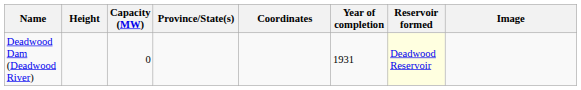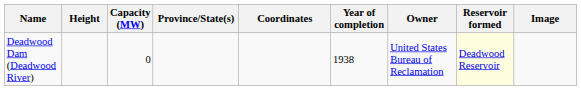+ column: Owner | United States Bureau of Reclamation
Deadwood Dam (Deadwood River) | Year of completion: 1931 -> 1938
